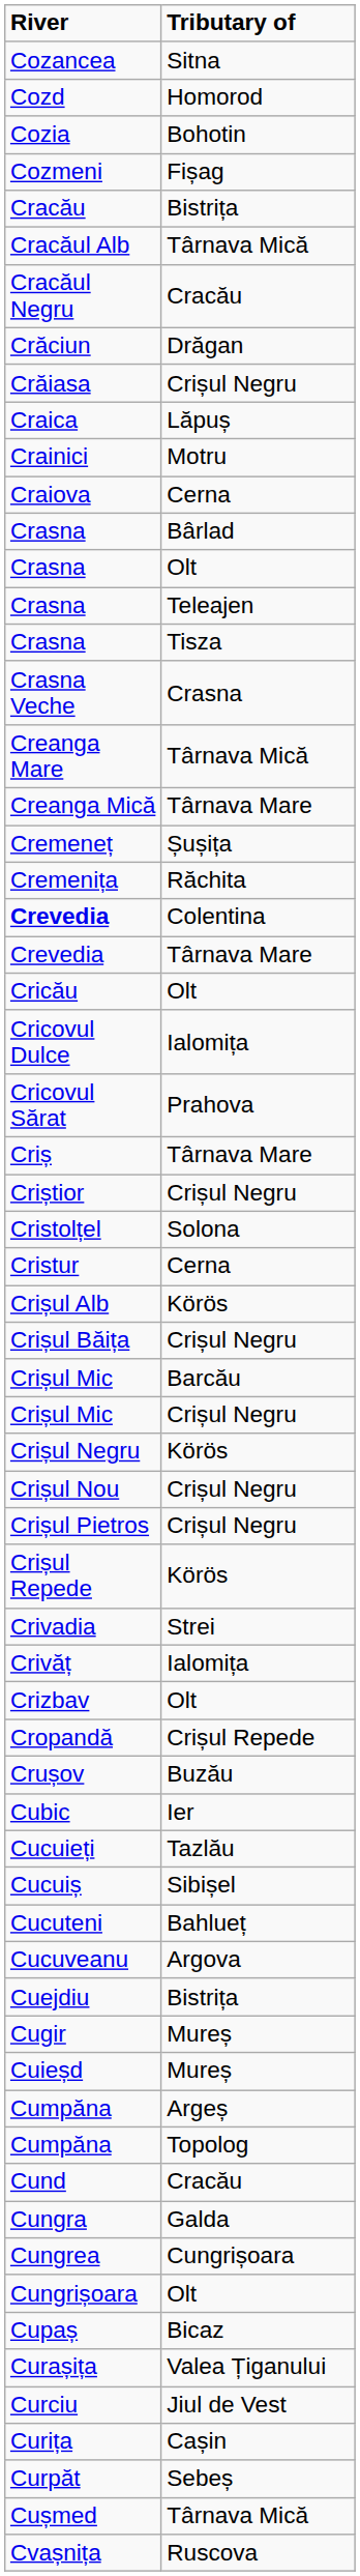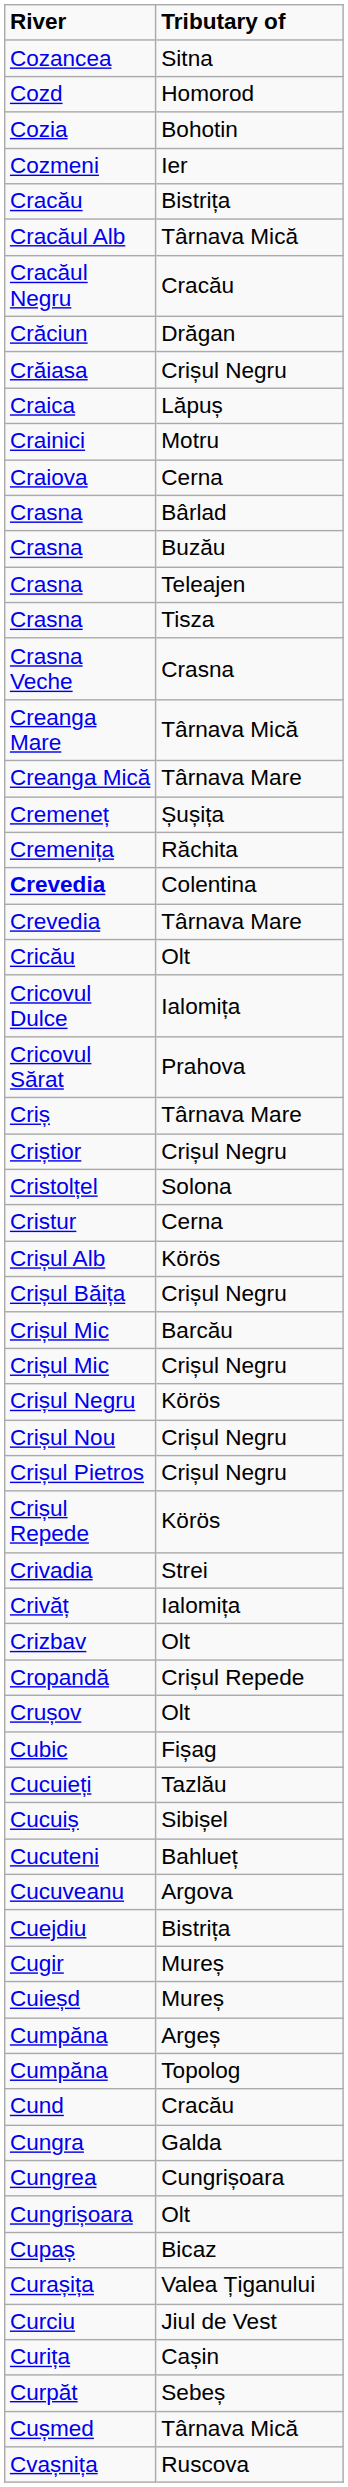row 5 | Tributary of: Fișag -> Ier
row 15 | Tributary of: Olt -> Buzău
row 44 | Tributary of: Buzău -> Olt
row 45 | Tributary of: Ier -> Fișag
